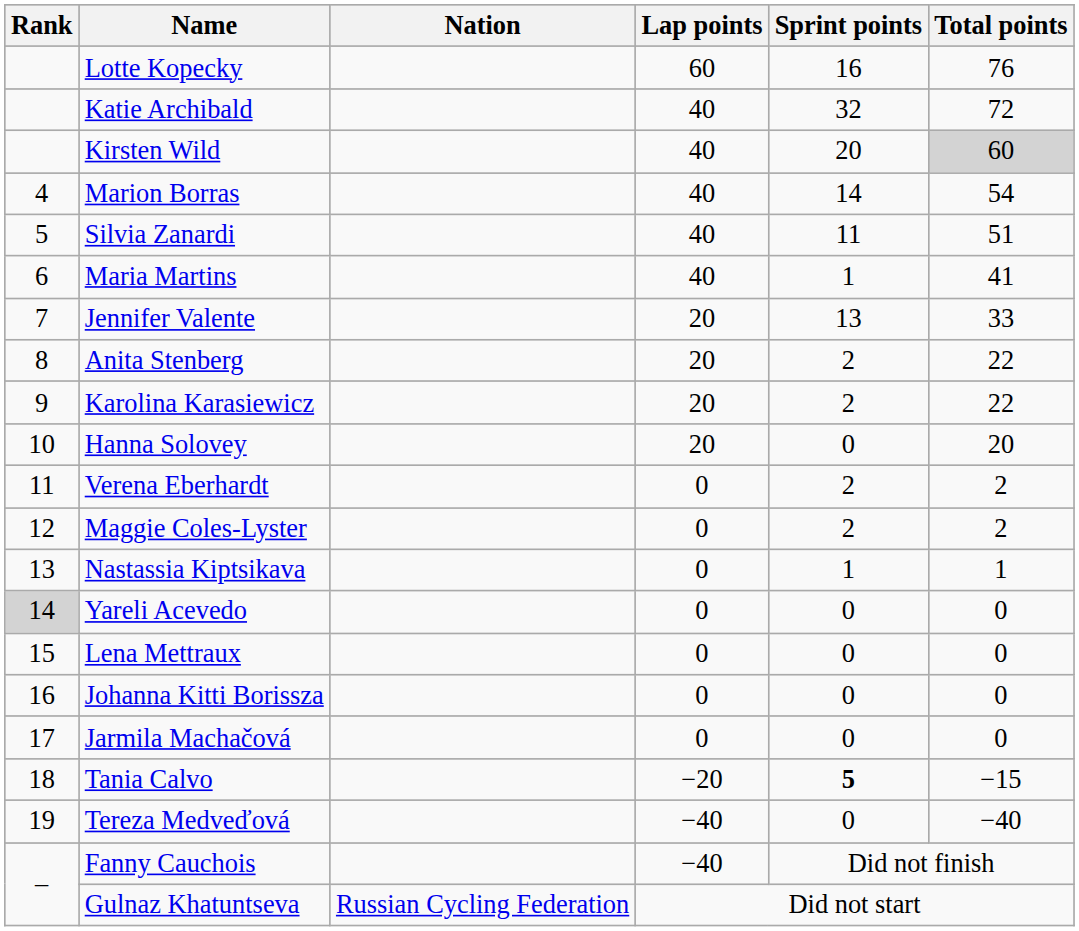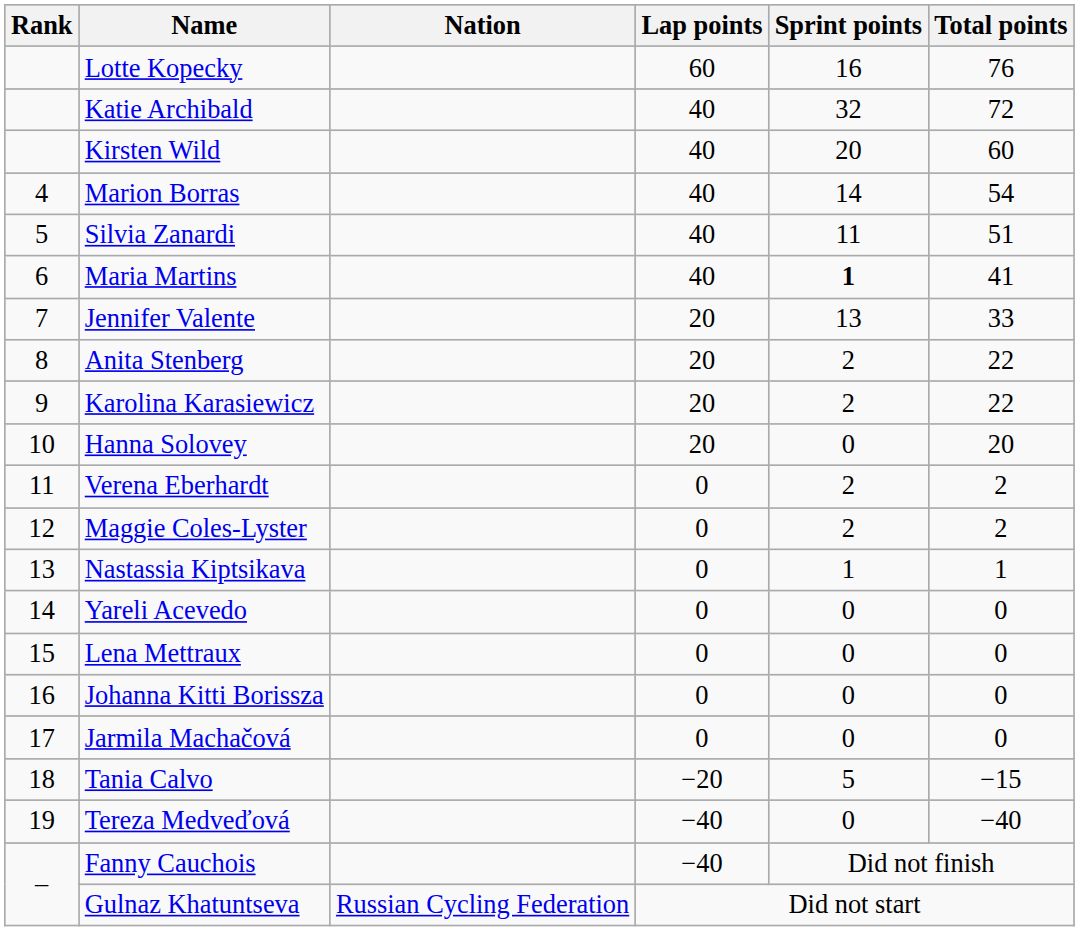Kirsten Wild | Total points: lightgrey background -> no background
Maria Martins | Sprint points: normal -> bold
Yareli Acevedo | Rank: lightgrey background -> no background
Tania Calvo | Sprint points: bold -> normal
